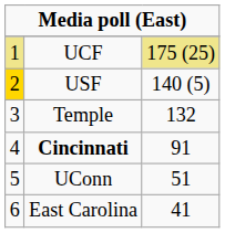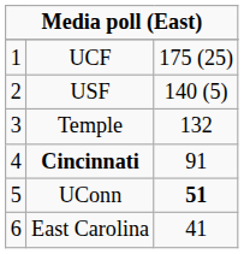UCF | column 1: khaki background -> no background
UCF | column 3: khaki background -> no background
USF | column 1: gold background -> no background
UConn | column 3: normal -> bold
